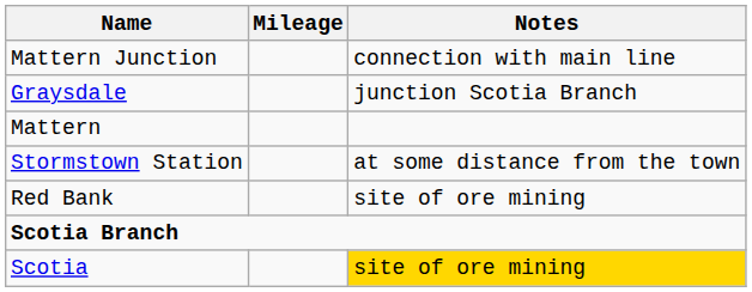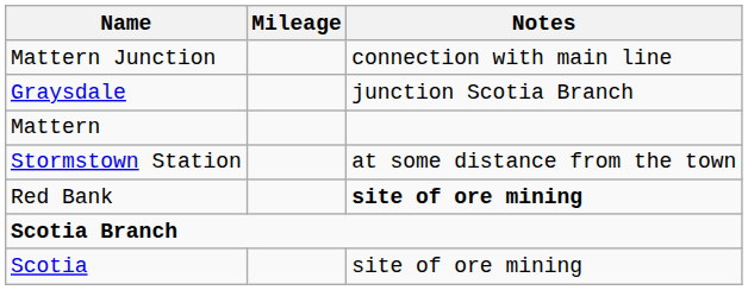Red Bank | Notes: normal -> bold
Scotia | Notes: gold background -> no background
